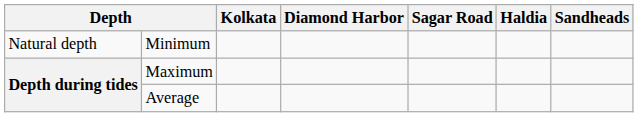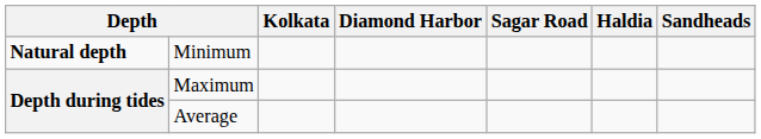Minimum | column 1: normal -> bold
